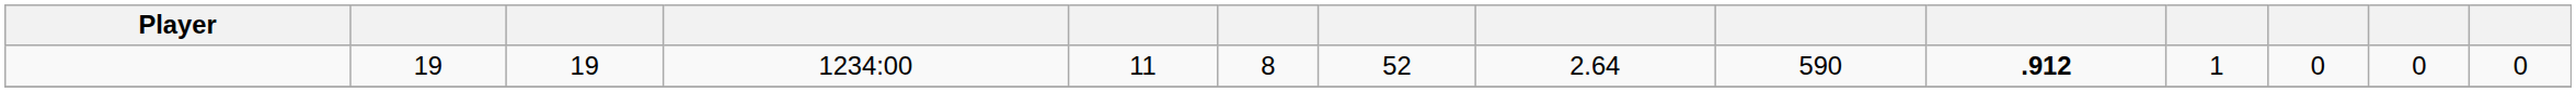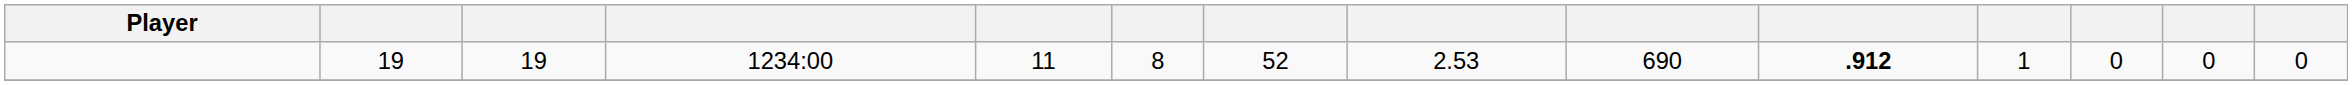row 2 | column 8: 2.64 -> 2.53
row 2 | column 9: 590 -> 690
